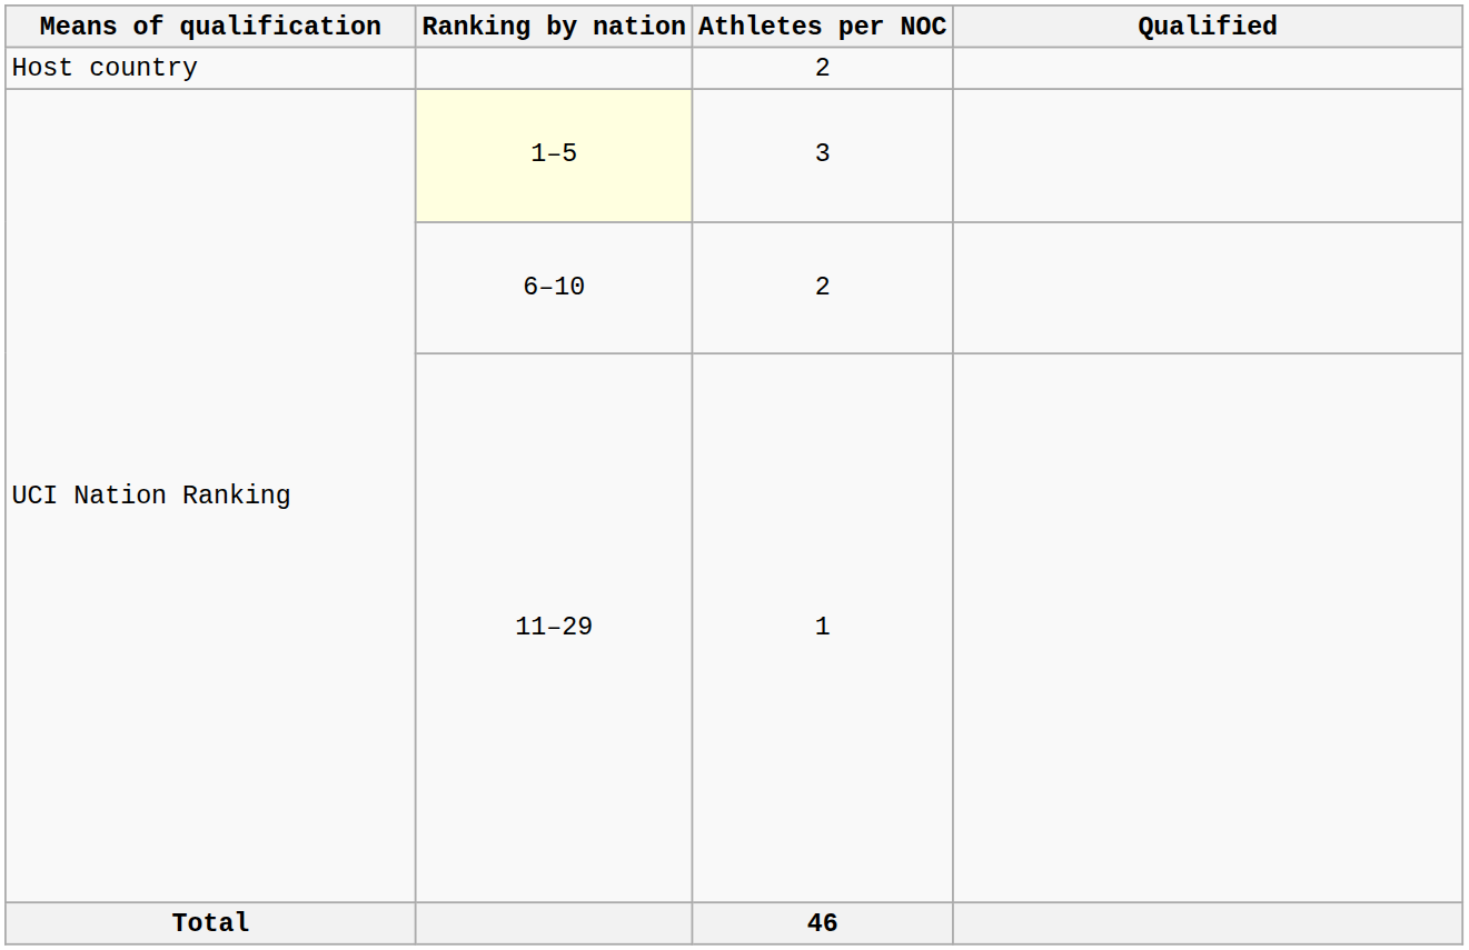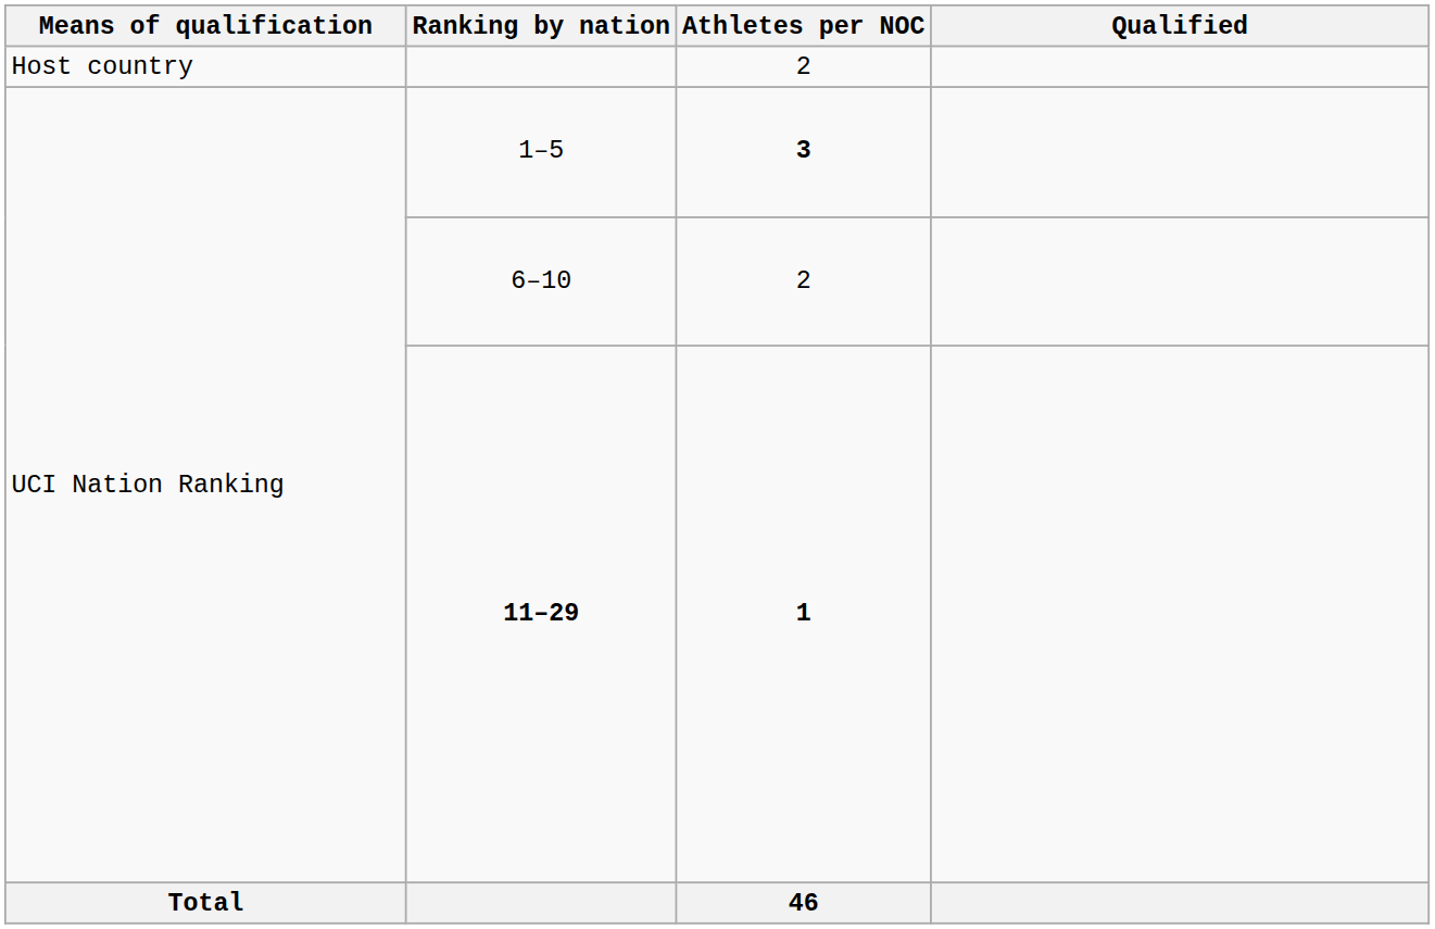1–5 | Ranking by nation: lightyellow background -> no background
1–5 | Athletes per NOC: normal -> bold
11–29 | Ranking by nation: normal -> bold
11–29 | Athletes per NOC: normal -> bold
